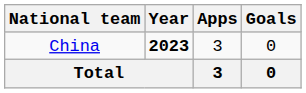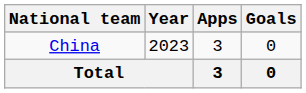China | Year: bold -> normal
